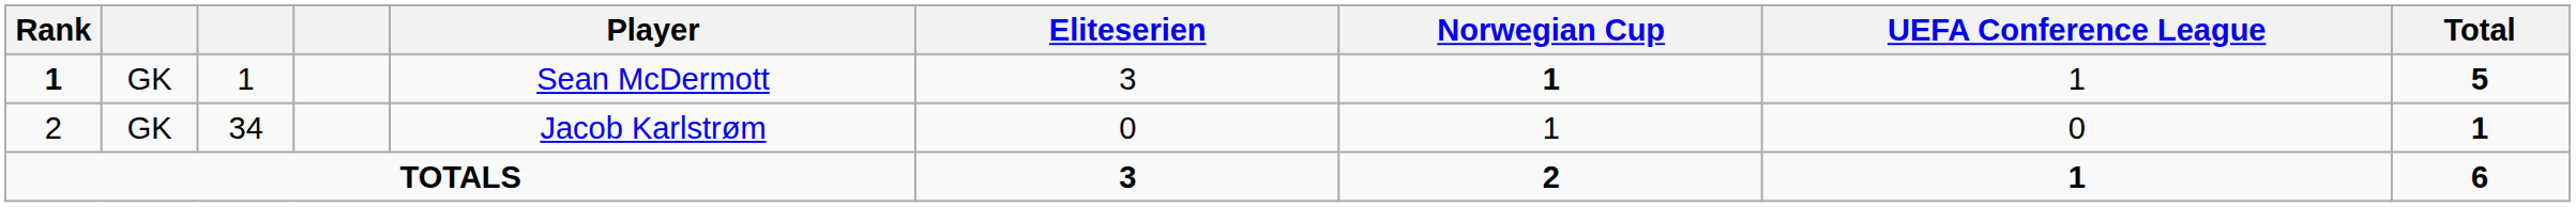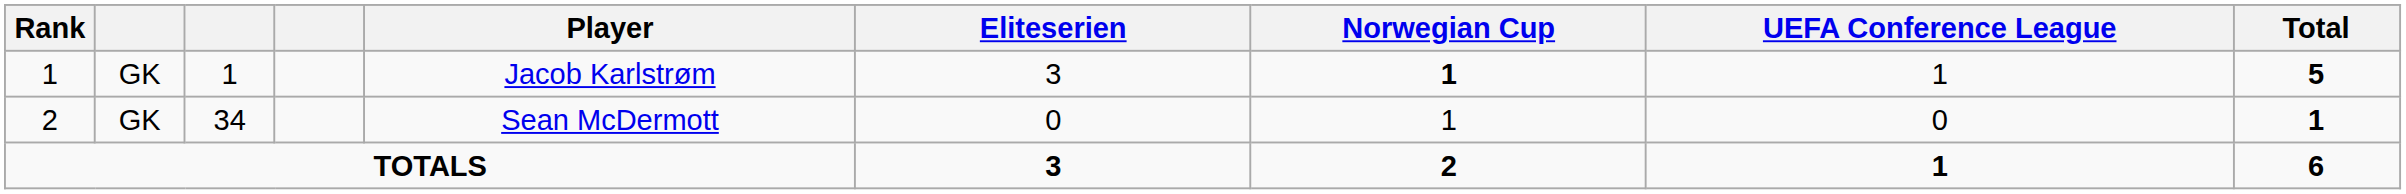row 2 | Rank: bold -> normal
row 2 | Player: Sean McDermott -> Jacob Karlstrøm
row 3 | Player: Jacob Karlstrøm -> Sean McDermott
